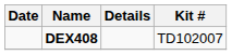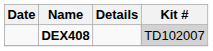DEX408 | Kit #: no background -> lightgrey background
